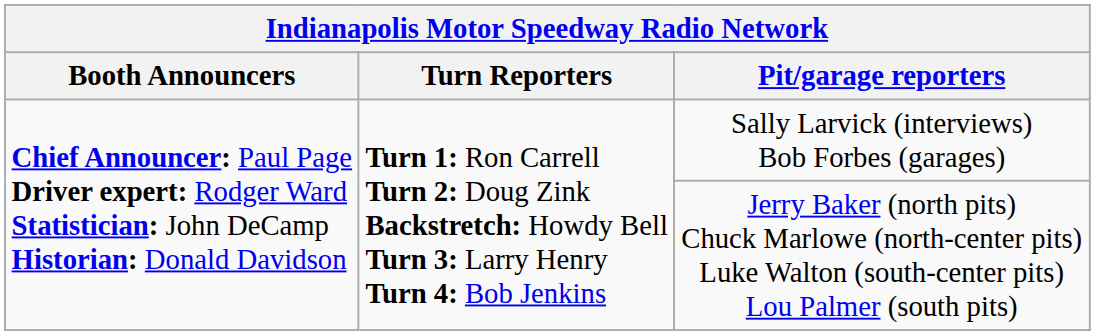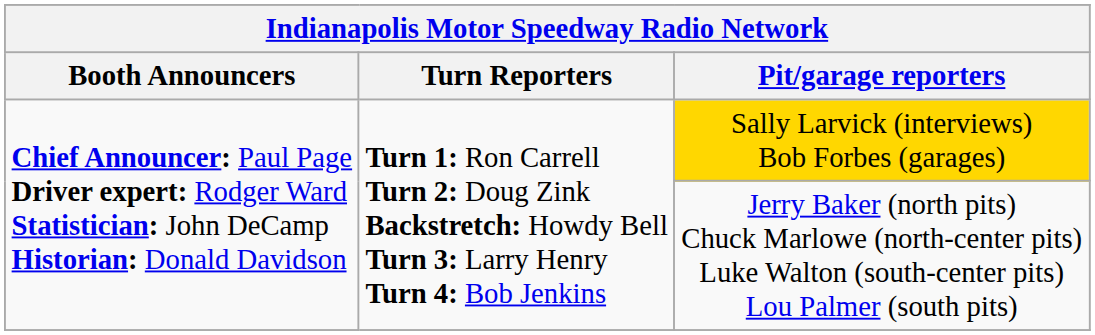Sally Larvick (interviews) Bob Forbes (garages) | Pit/garage reporters: no background -> gold background
